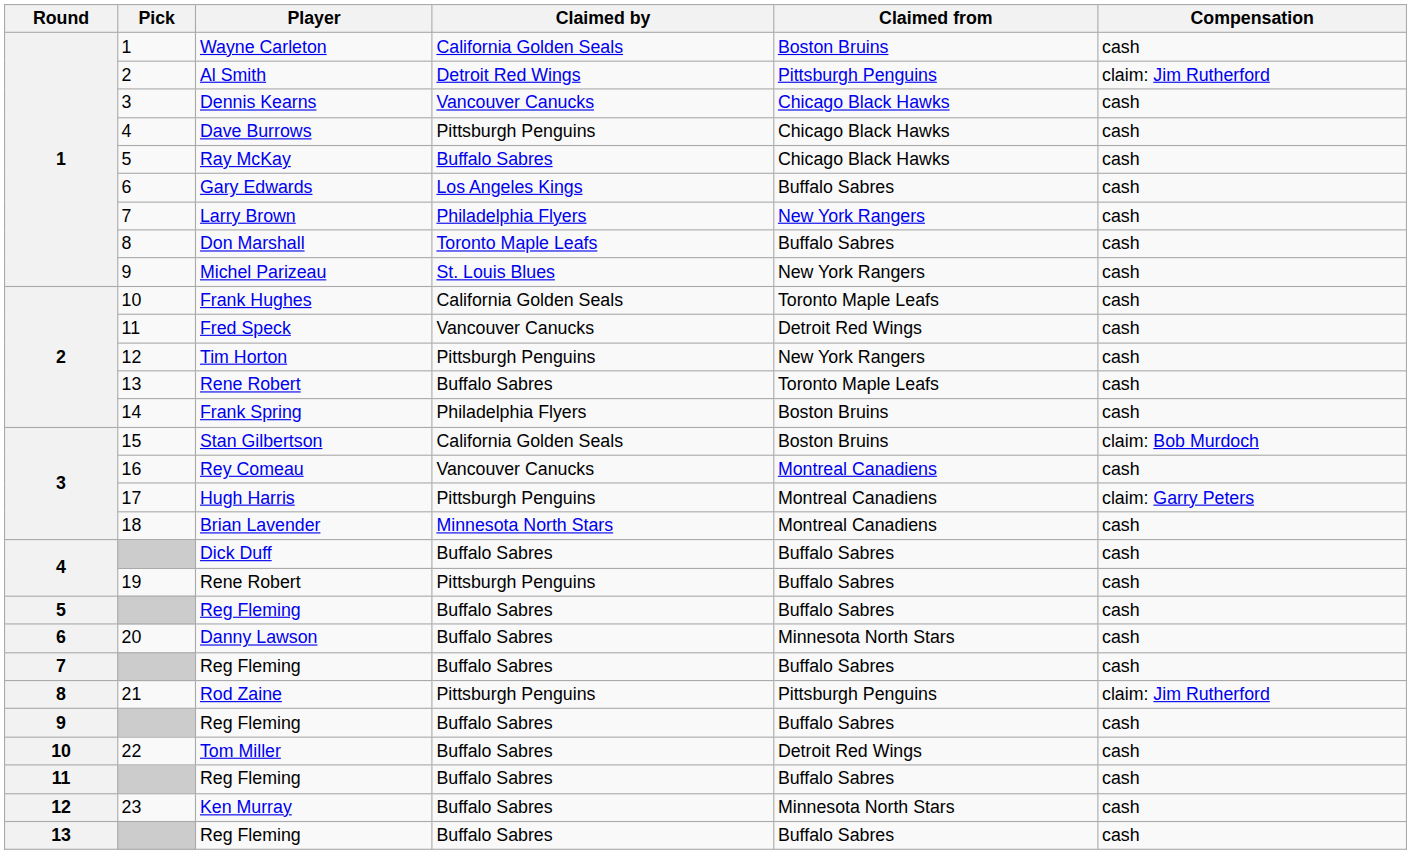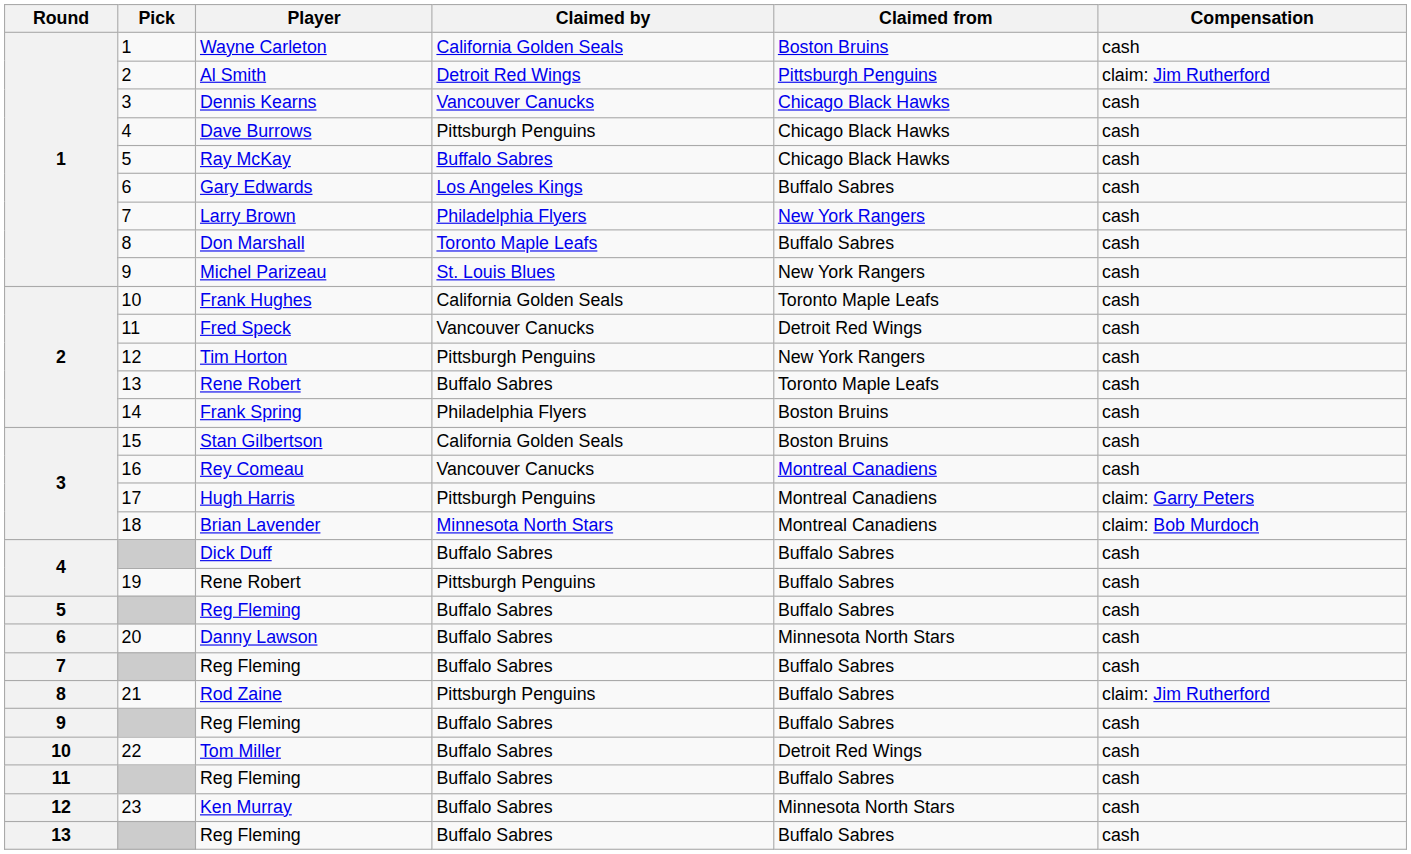15 | Compensation: claim: Bob Murdoch -> cash
18 | Compensation: cash -> claim: Bob Murdoch
21 | Claimed from: Pittsburgh Penguins -> Buffalo Sabres
